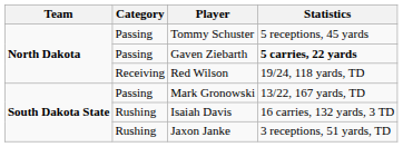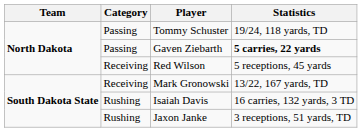Tommy Schuster | Statistics: 5 receptions, 45 yards -> 19/24, 118 yards, TD
Red Wilson | Statistics: 19/24, 118 yards, TD -> 5 receptions, 45 yards
Mark Gronowski | Category: Passing -> Receiving
